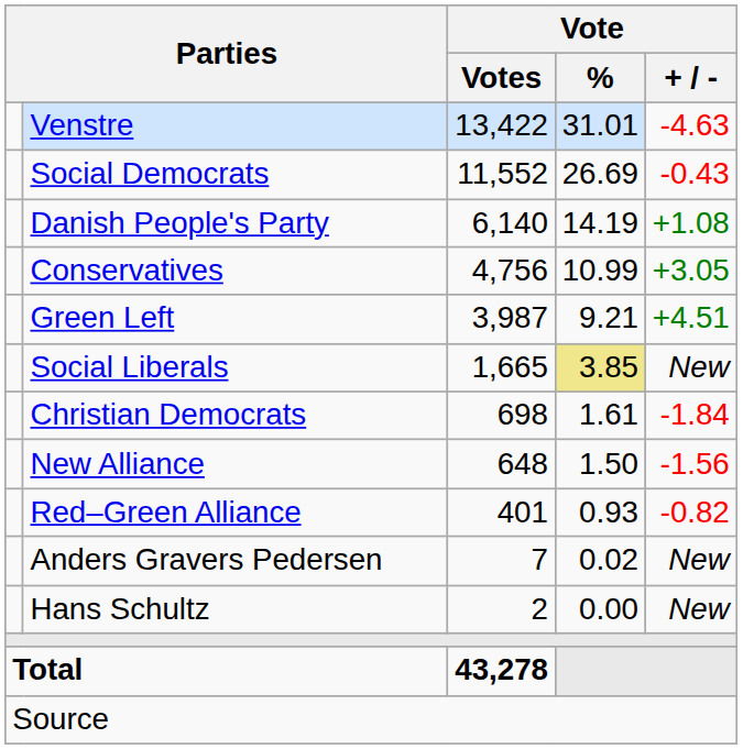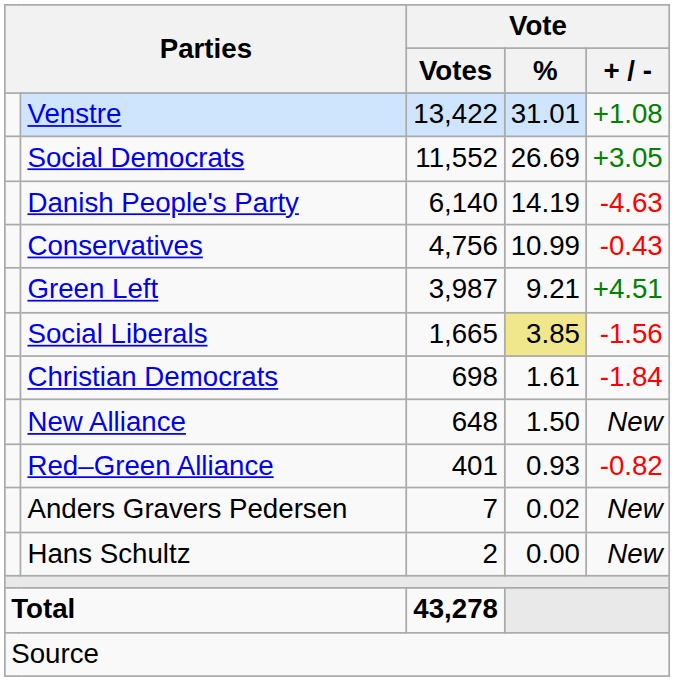Venstre | Vote / + / -: -4.63 -> +1.08
Social Democrats | Vote / + / -: -0.43 -> +3.05
Danish People's Party | Vote / + / -: +1.08 -> -4.63
Conservatives | Vote / + / -: +3.05 -> -0.43
Social Liberals | Vote / + / -: New -> -1.56
New Alliance | Vote / + / -: -1.56 -> New
